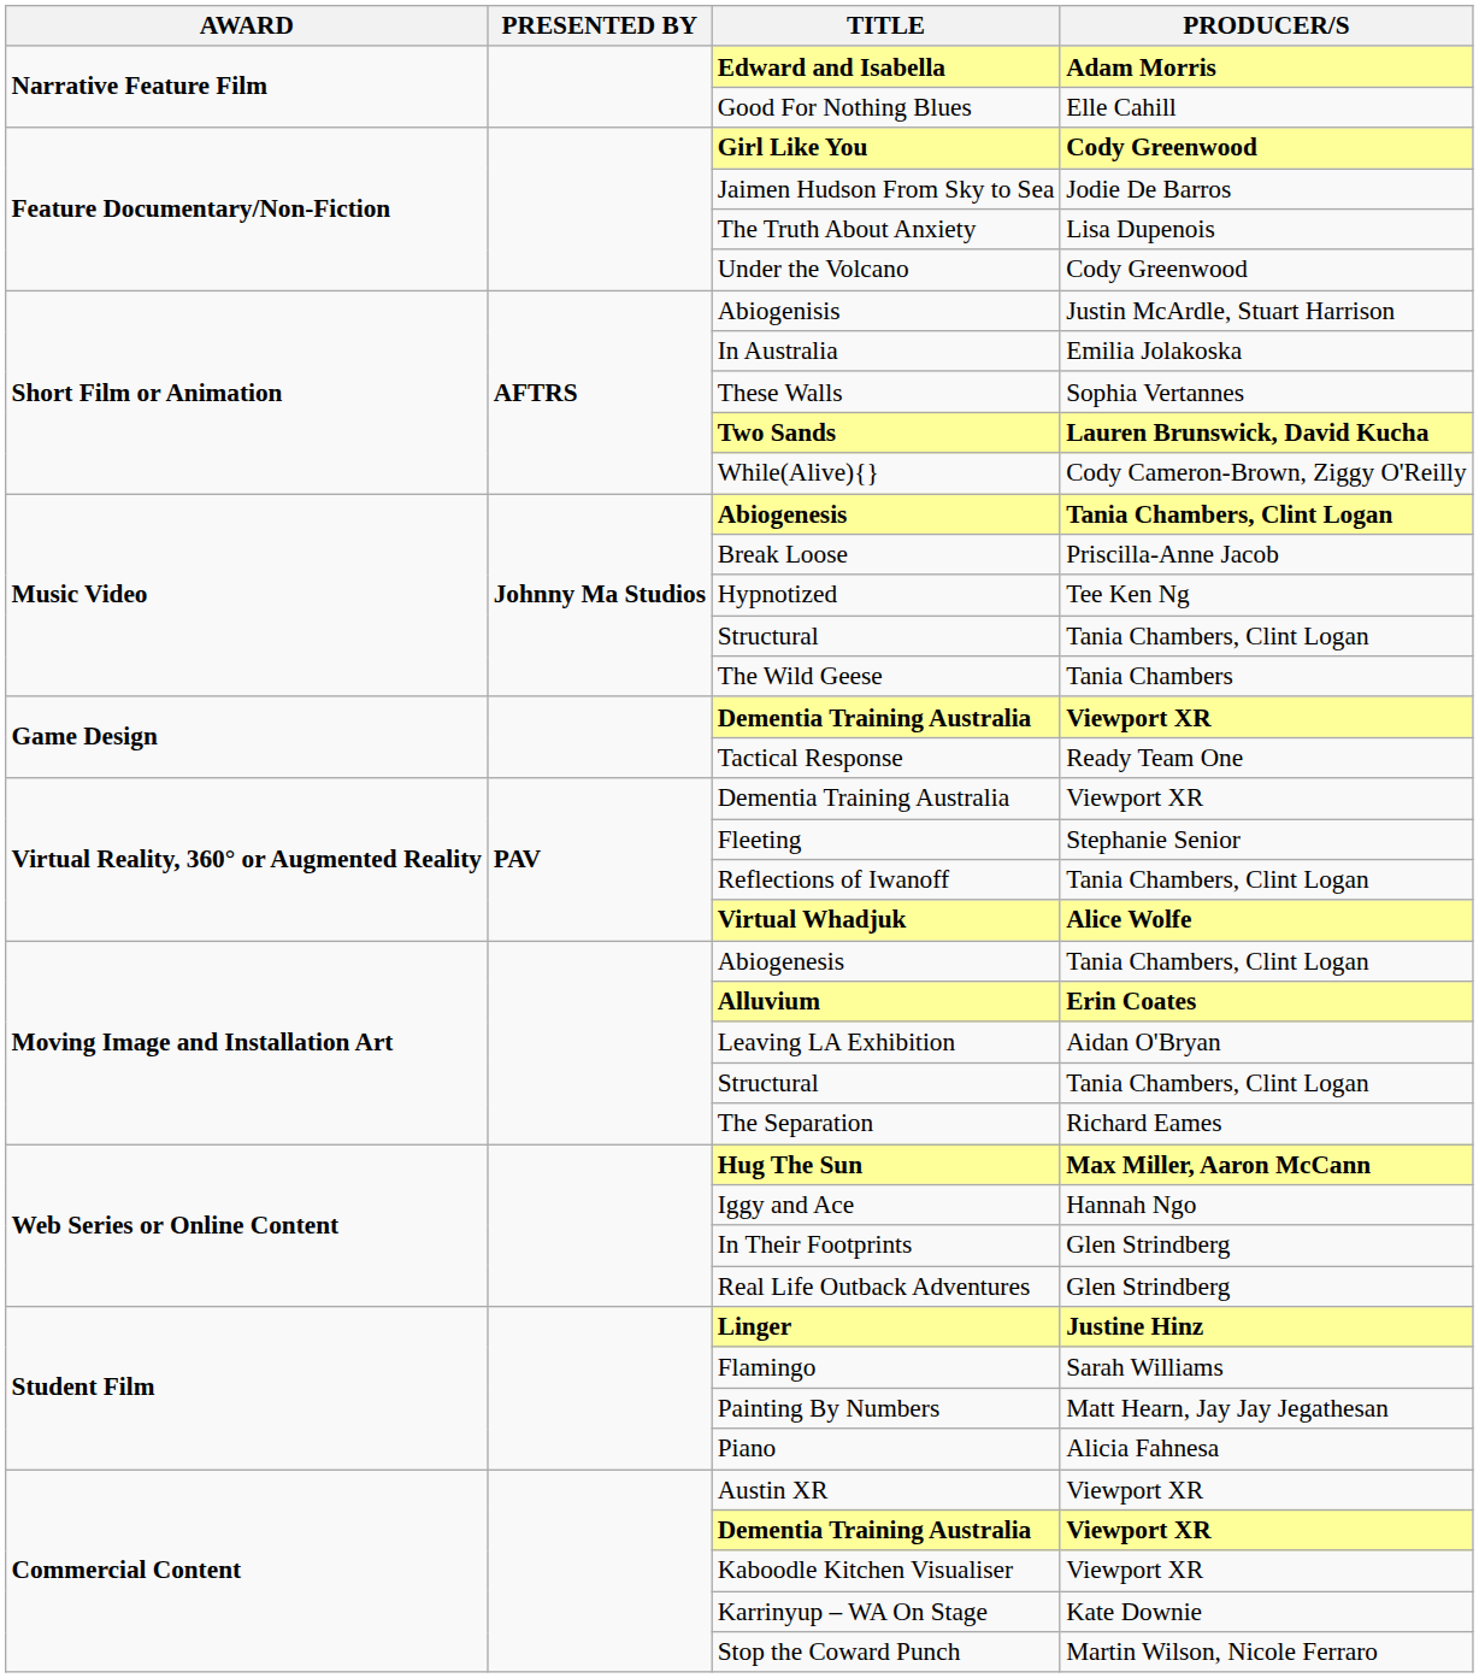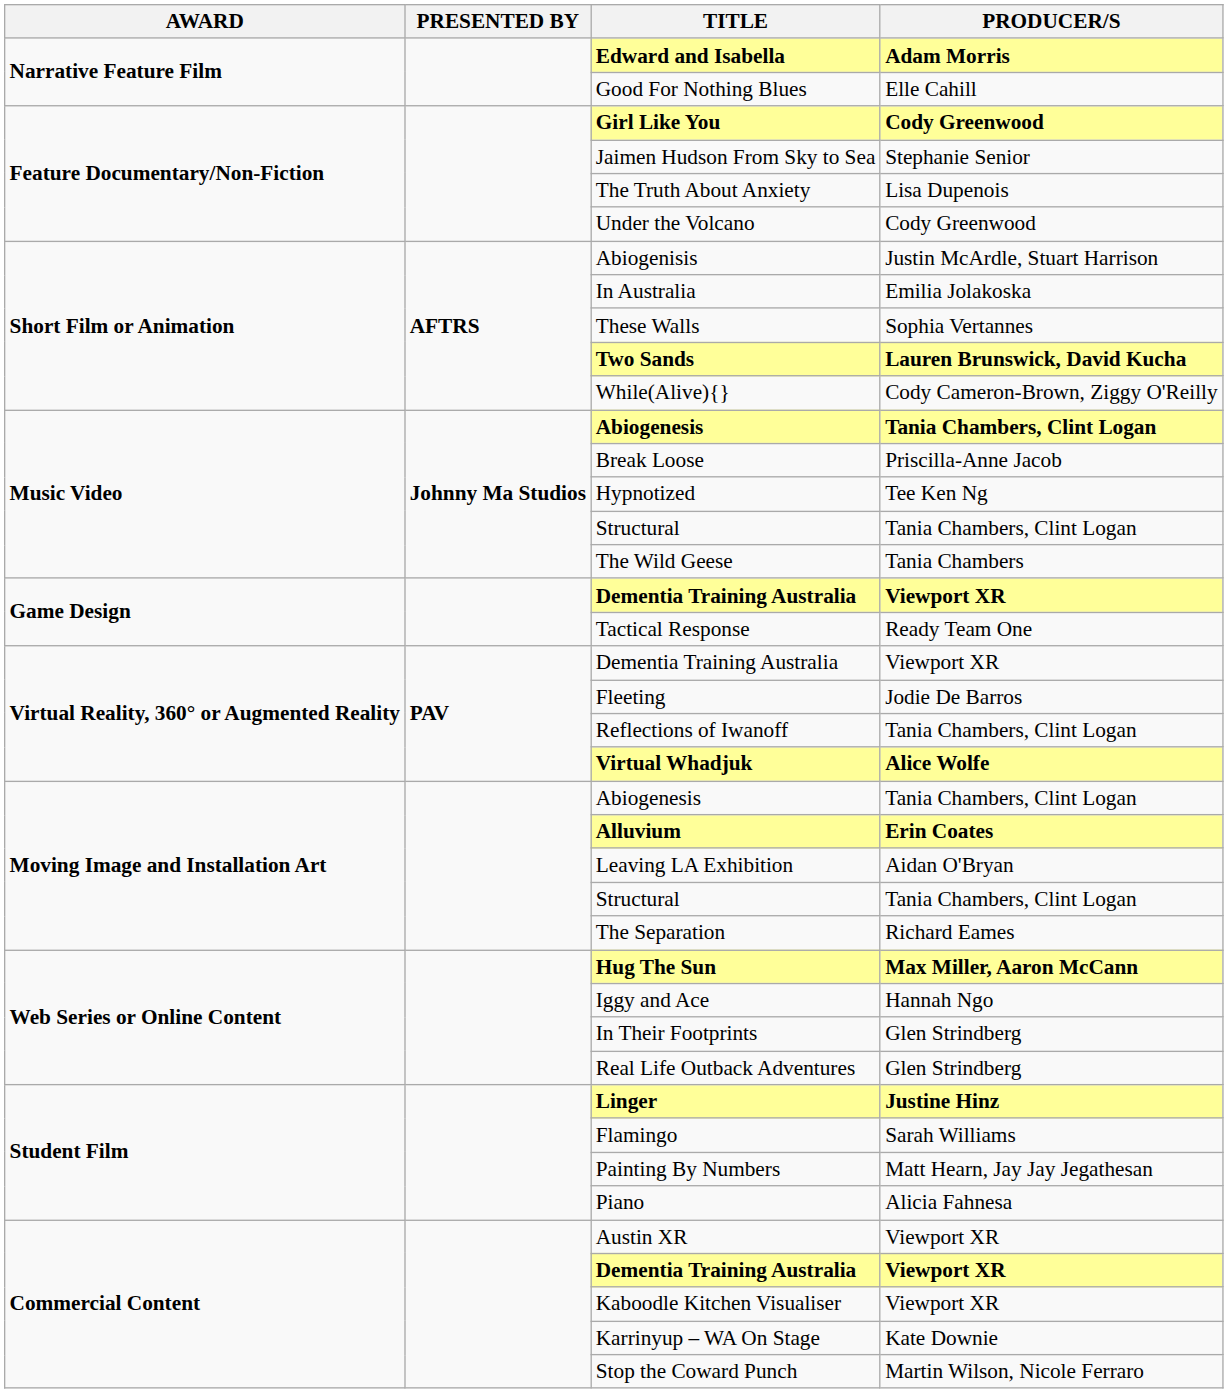Jaimen Hudson From Sky to Sea | PRODUCER/S: Jodie De Barros -> Stephanie Senior
Fleeting | PRODUCER/S: Stephanie Senior -> Jodie De Barros
